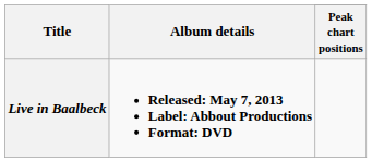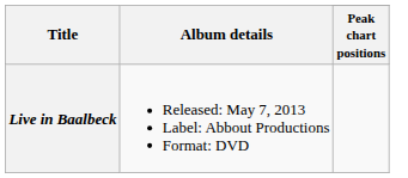Live in Baalbeck | Album details: bold -> normal
